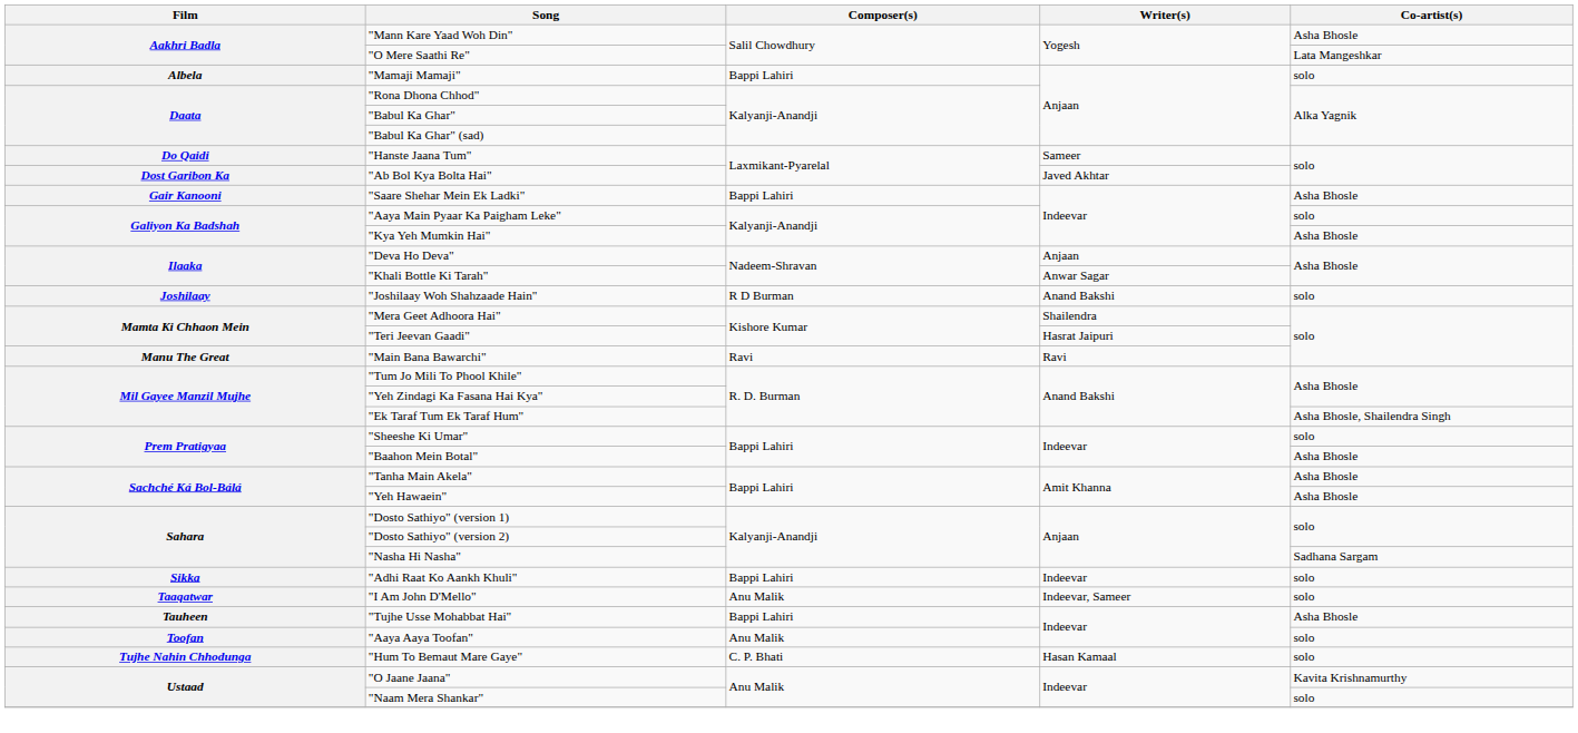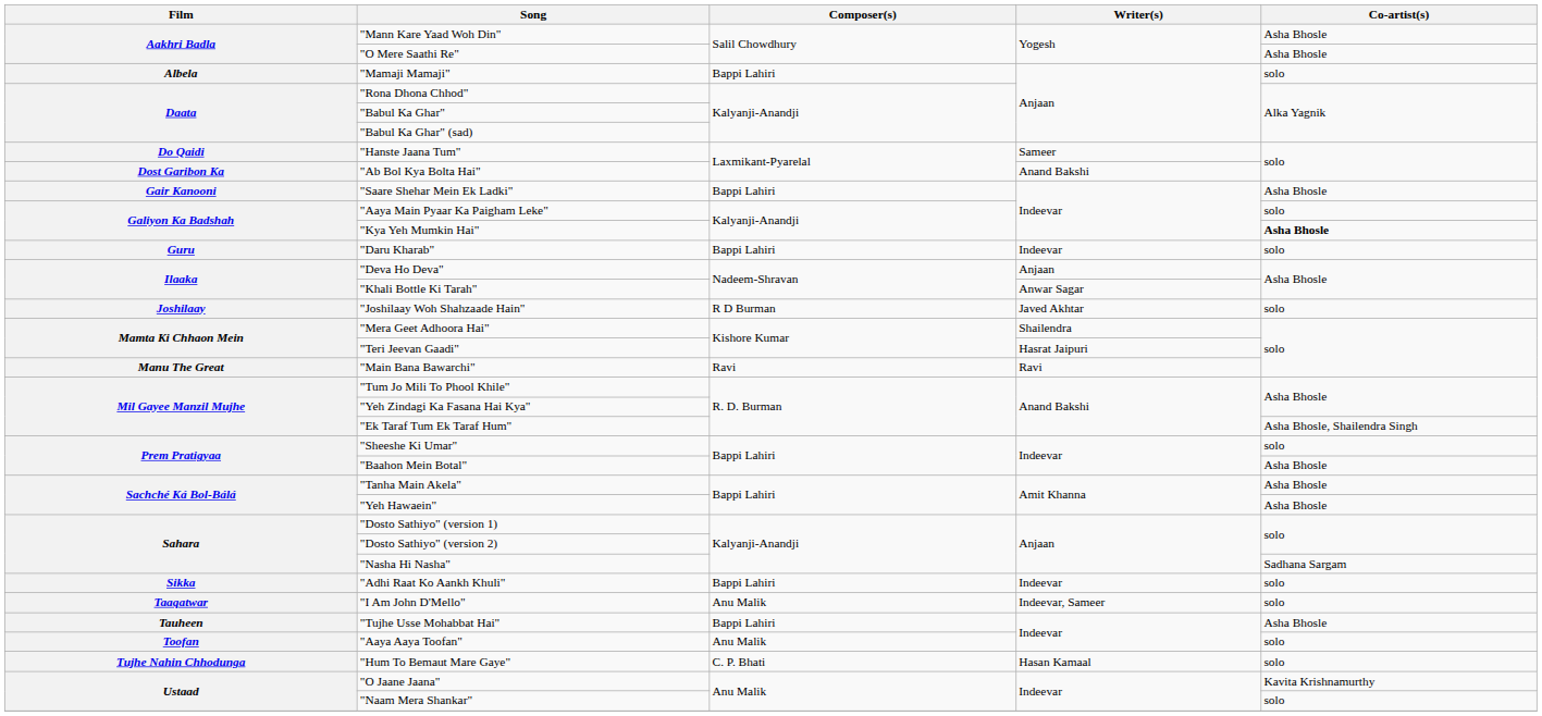"O Mere Saathi Re" | Co-artist(s): Lata Mangeshkar -> Asha Bhosle
"Ab Bol Kya Bolta Hai" | Writer(s): Javed Akhtar -> Anand Bakshi
"Kya Yeh Mumkin Hai" | Co-artist(s): normal -> bold
+ row: Guru | "Daru Kharab" | Bappi Lahiri | Indeevar | solo
"Joshilaay Woh Shahzaade Hain" | Writer(s): Anand Bakshi -> Javed Akhtar
